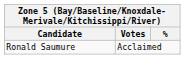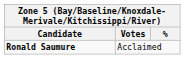Ronald Saumure | Candidate: normal -> bold
